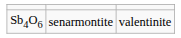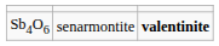Sb4O6 | column 3: normal -> bold
